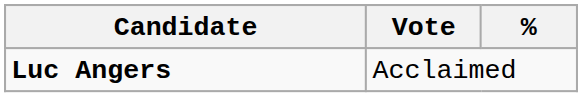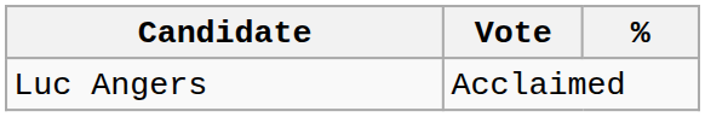Luc Angers | Candidate: bold -> normal
